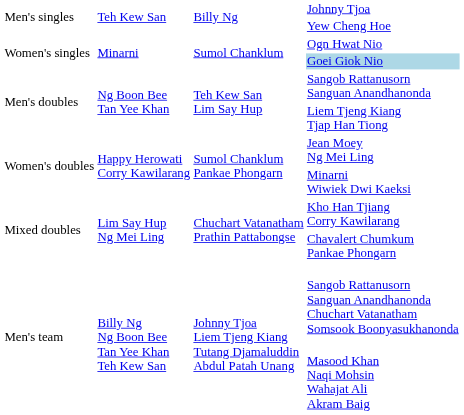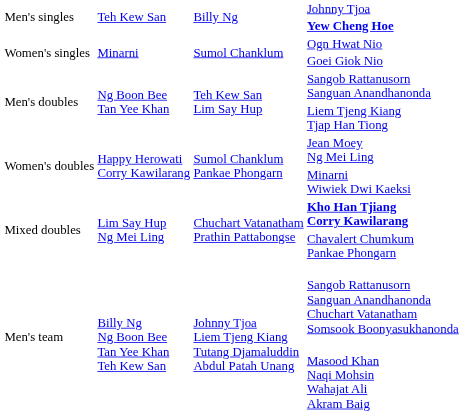Yew Cheng Hoe | column 4: normal -> bold
Goei Giok Nio | column 4: lightblue background -> no background
Kho Han Tjiang Corry Kawilarang | column 4: normal -> bold
